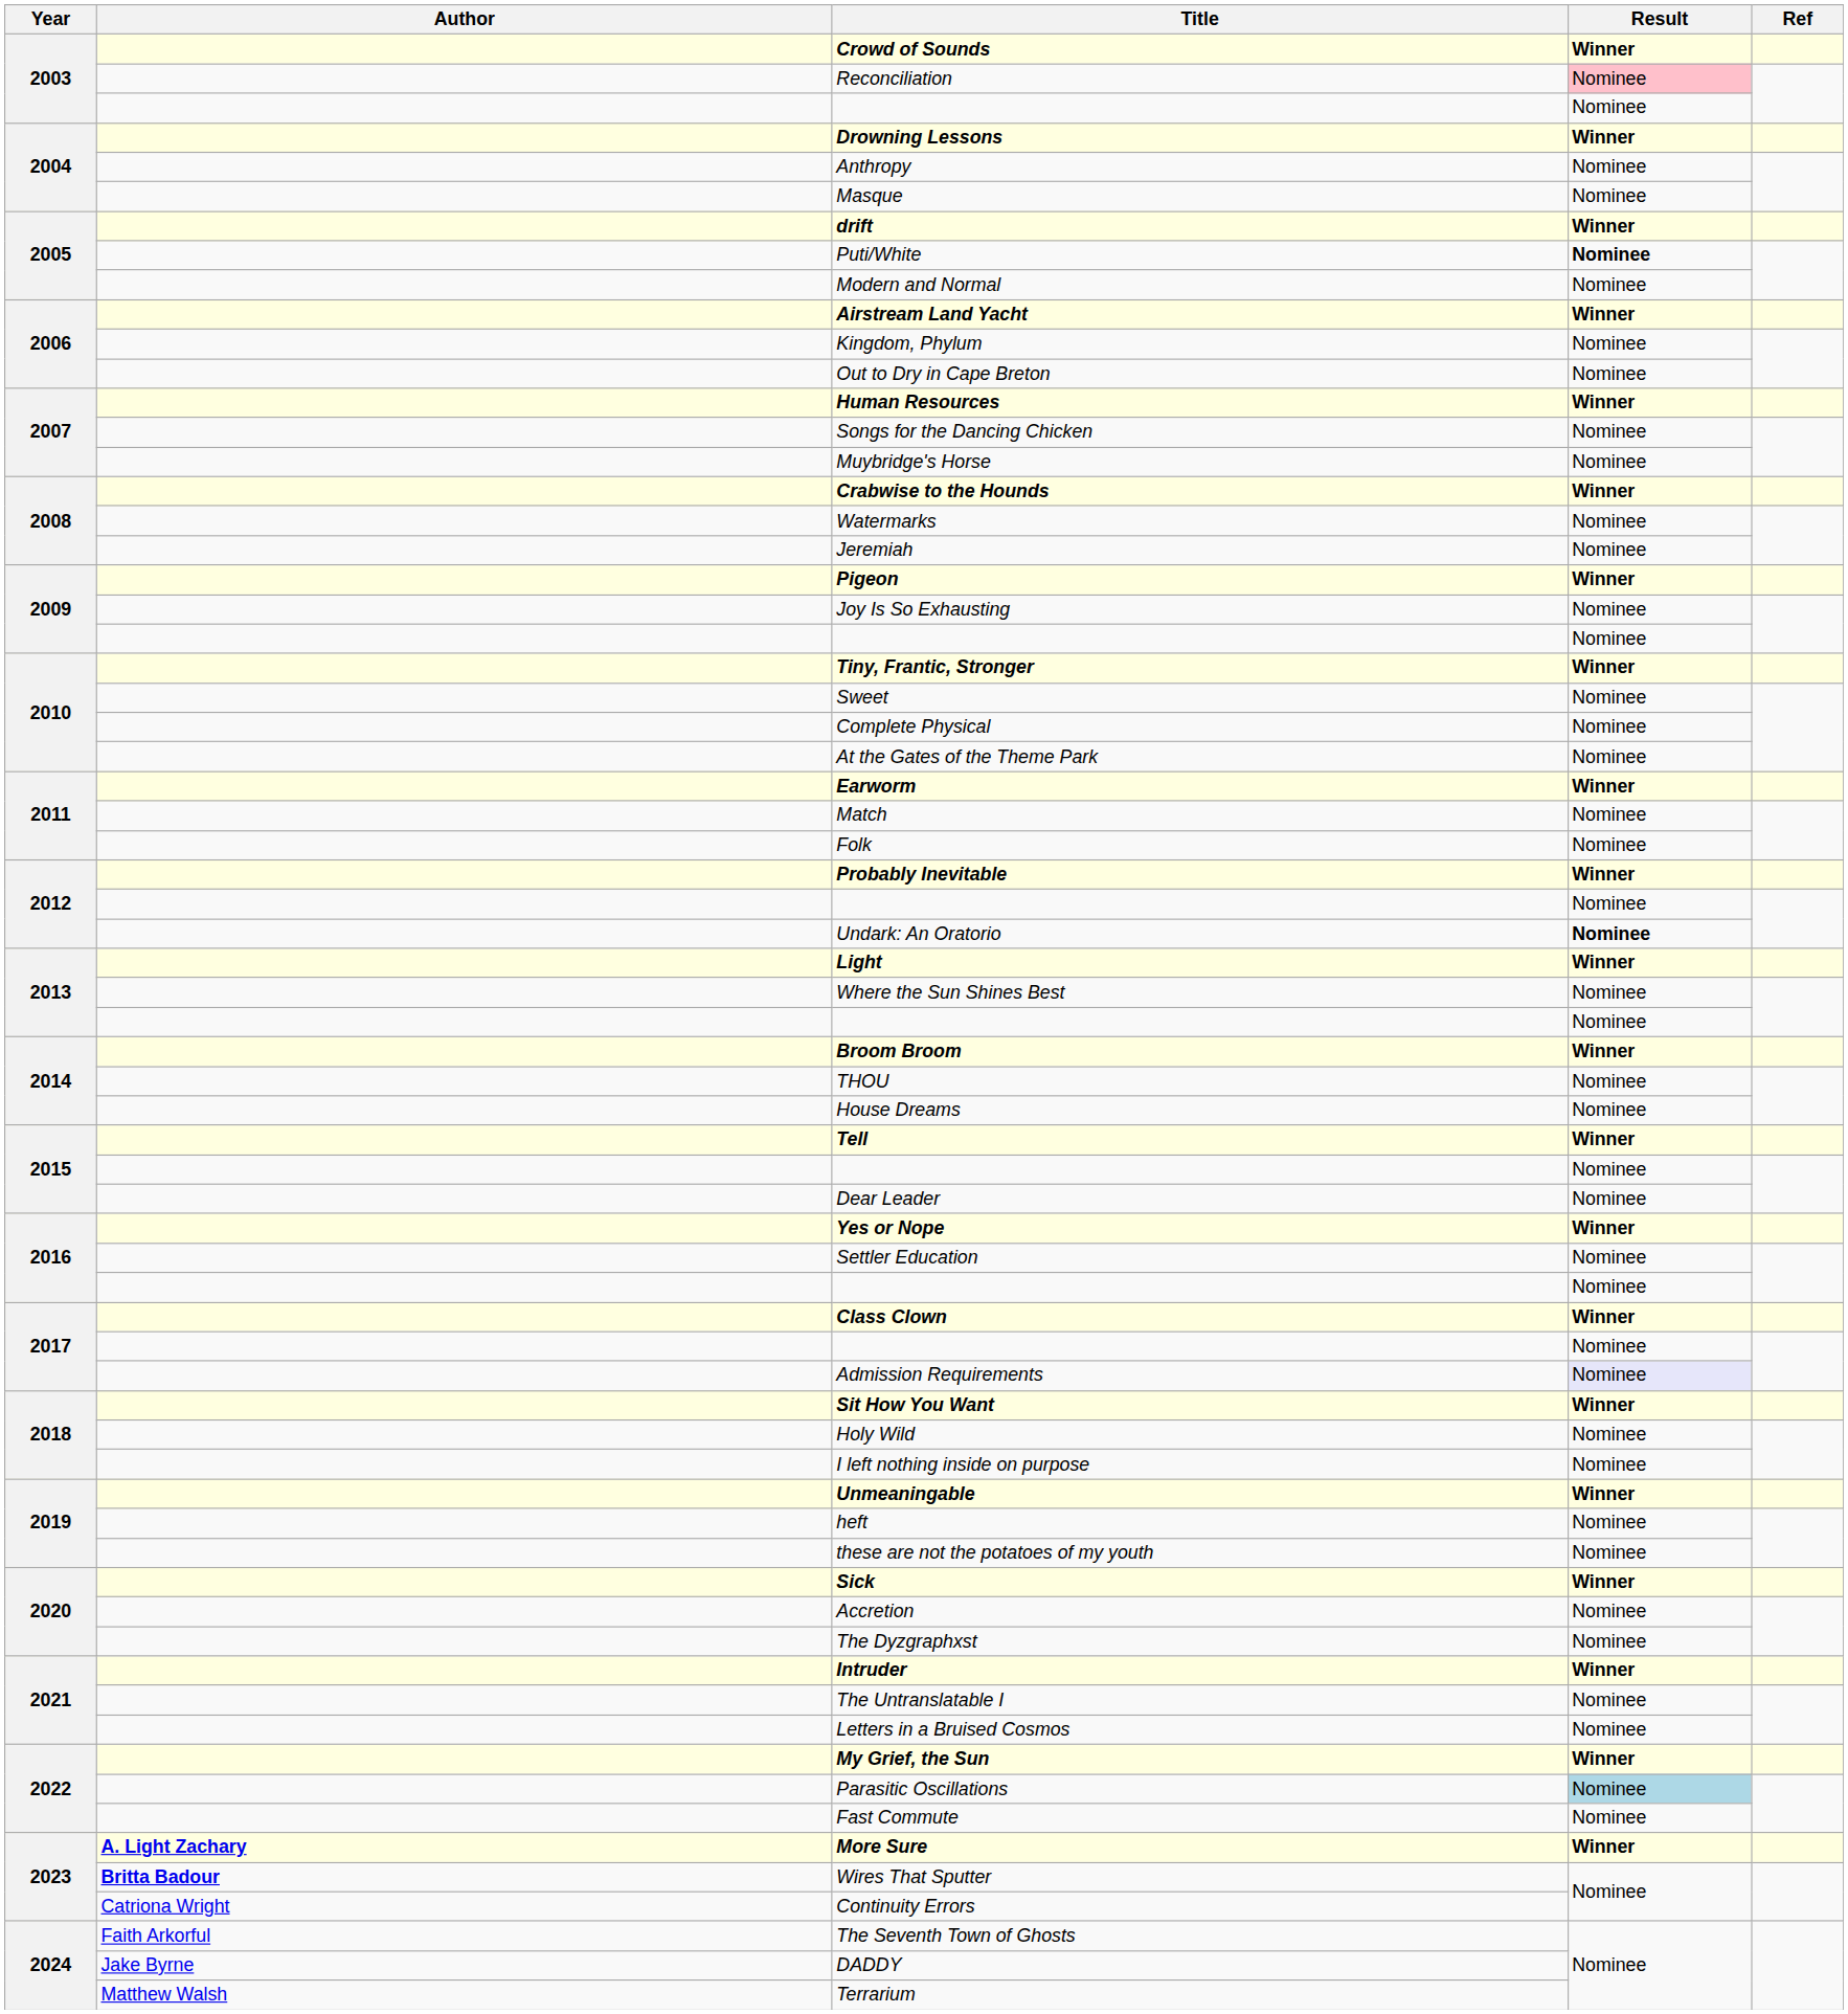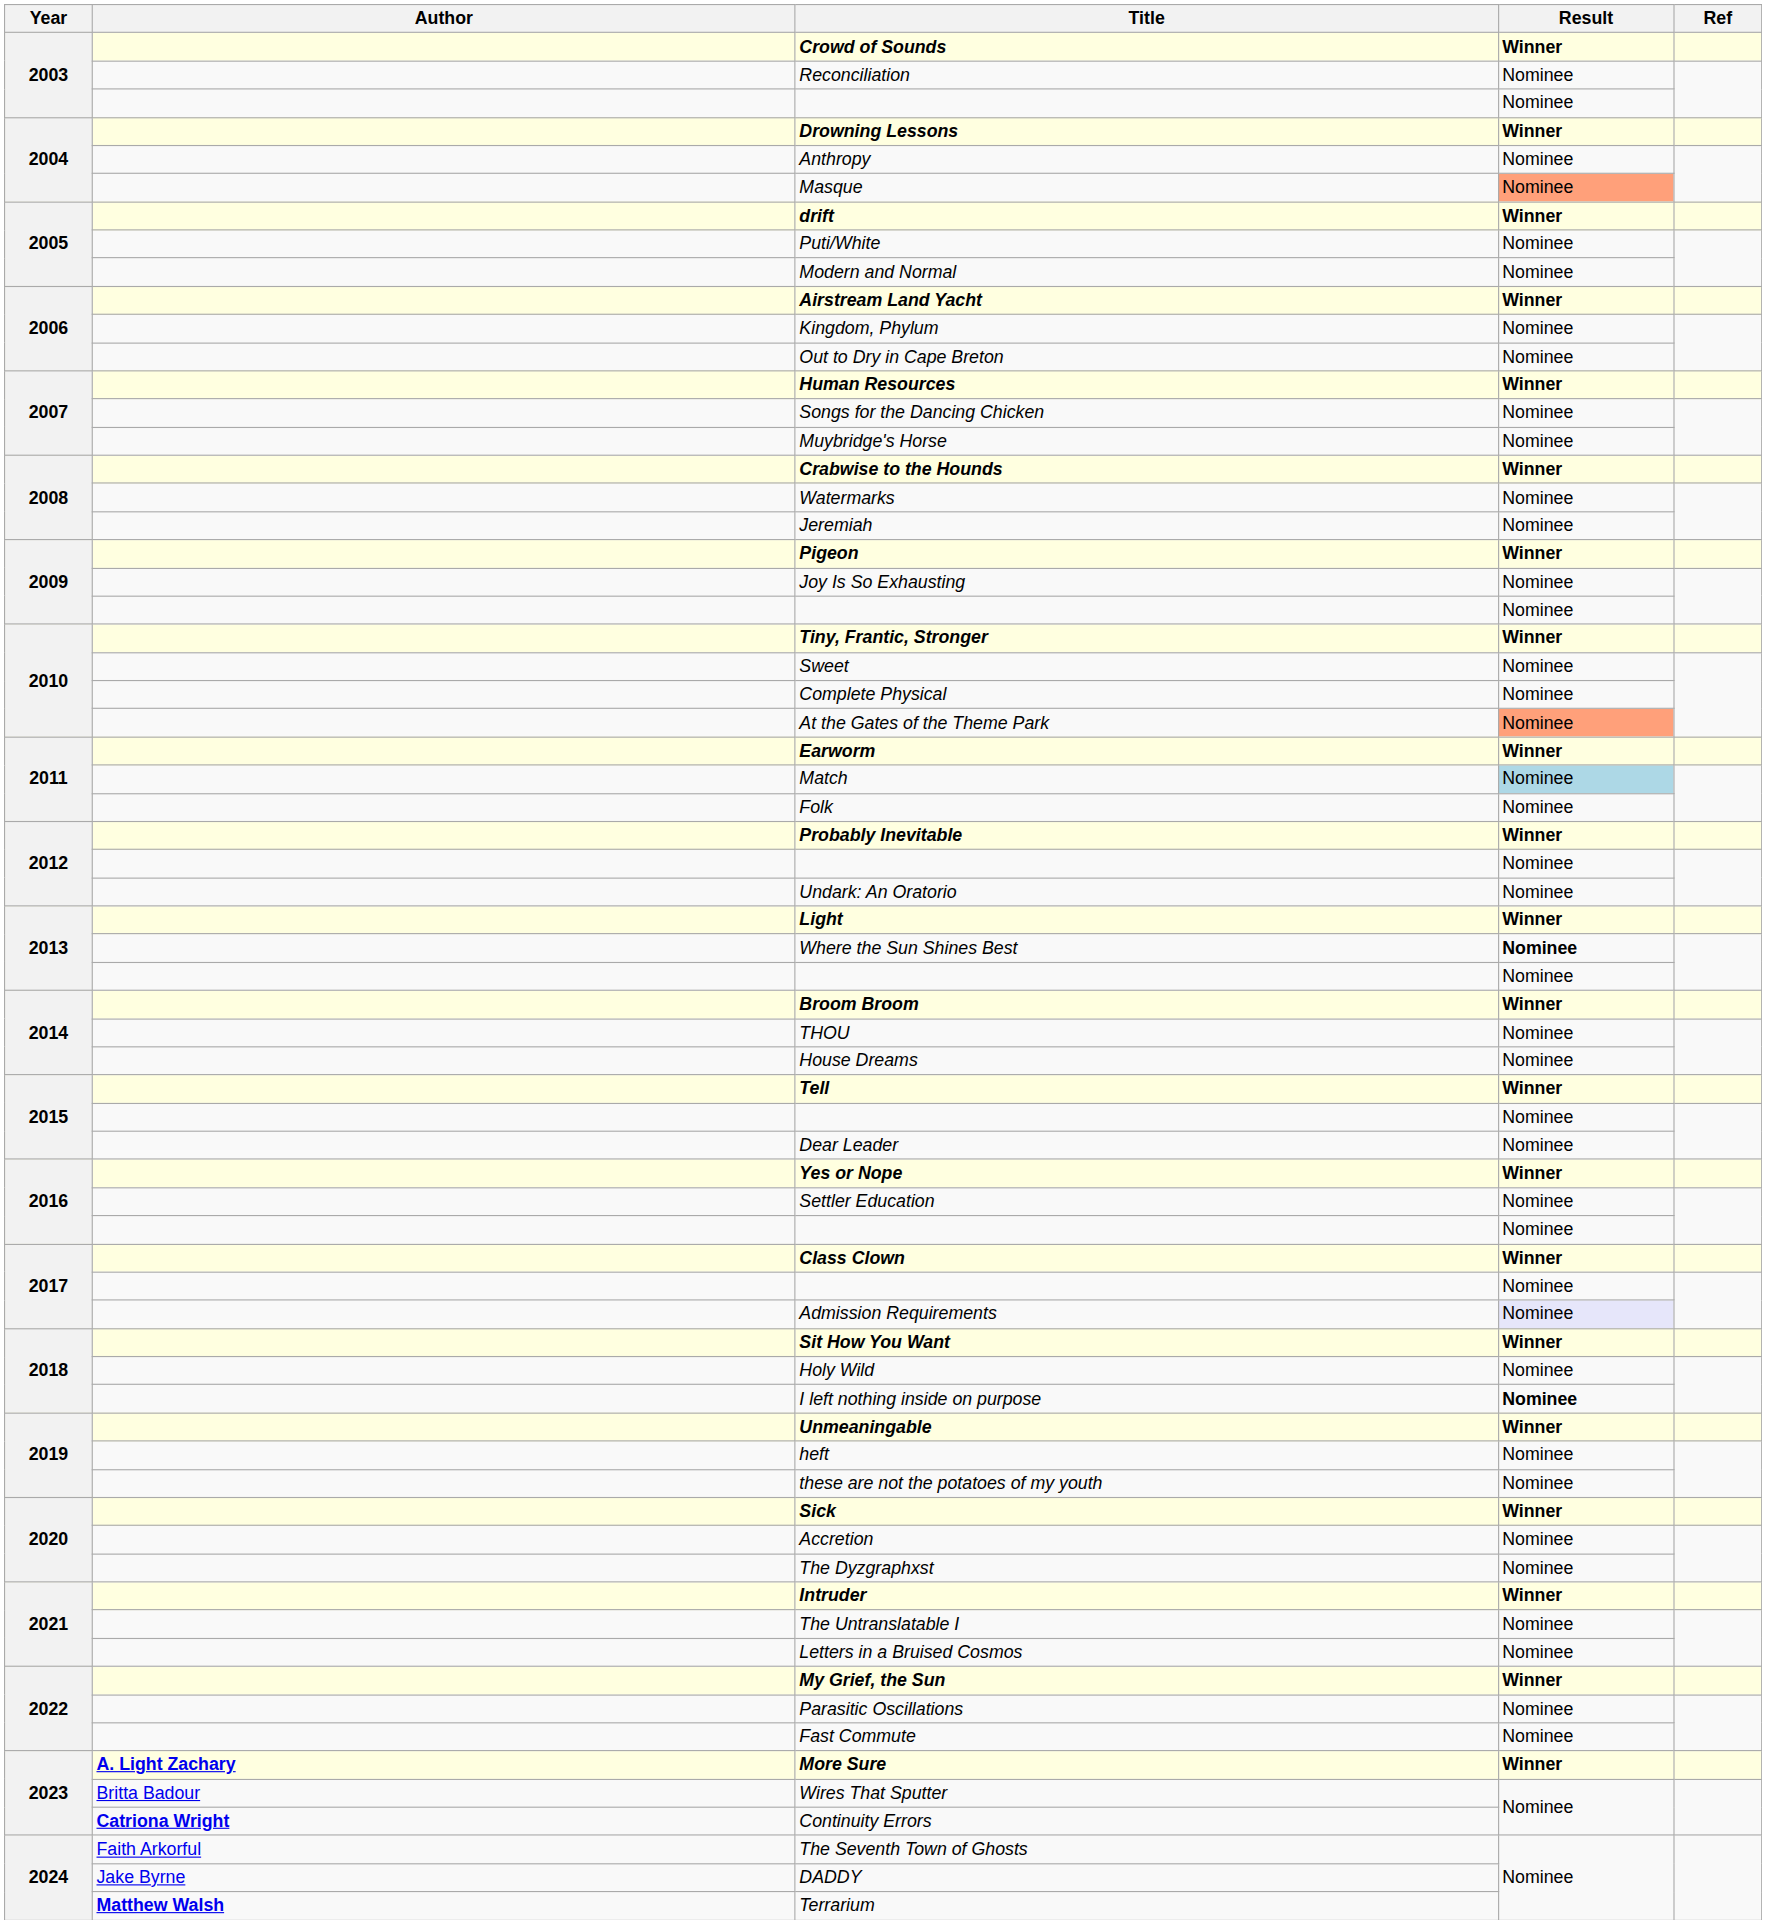Reconciliation | Result: pink background -> no background
Masque | Result: no background -> lightsalmon background
Puti/White | Result: bold -> normal
At the Gates of the Theme Park | Result: no background -> lightsalmon background
Match | Result: no background -> lightblue background
Undark: An Oratorio | Result: bold -> normal
Where the Sun Shines Best | Result: normal -> bold
I left nothing inside on purpose | Result: normal -> bold
Parasitic Oscillations | Result: lightblue background -> no background
Wires That Sputter | Author: bold -> normal
Continuity Errors | Author: normal -> bold
Terrarium | Author: normal -> bold
